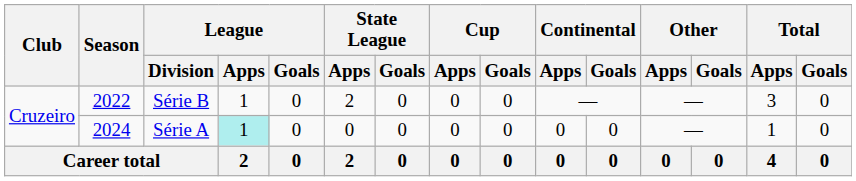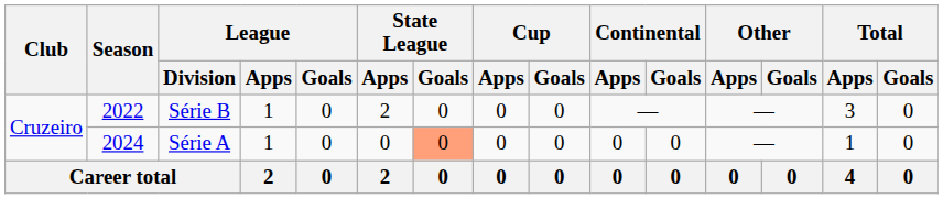Série A | League / Apps: paleturquoise background -> no background
Série A | State League / Goals: no background -> lightsalmon background
